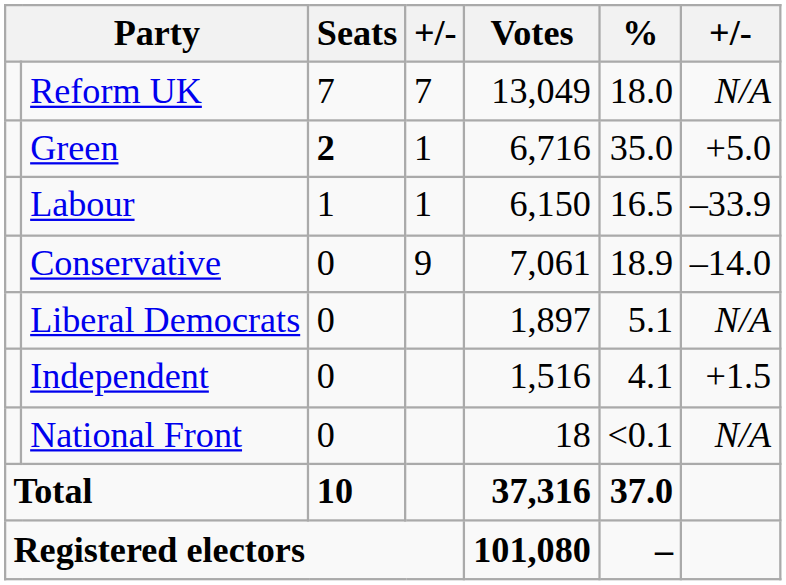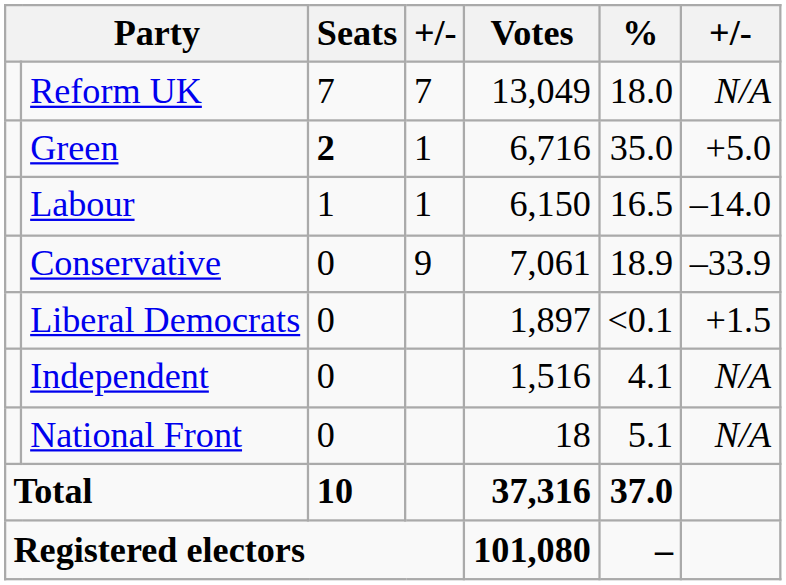Labour | column 7: –33.9 -> –14.0
Conservative | column 7: –14.0 -> –33.9
Liberal Democrats | %: 5.1 -> <0.1
Liberal Democrats | column 7: N/A -> +1.5
Independent | column 7: +1.5 -> N/A
National Front | %: <0.1 -> 5.1
